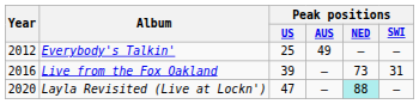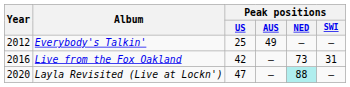Live from the Fox Oakland | Peak positions / US: 39 -> 42
